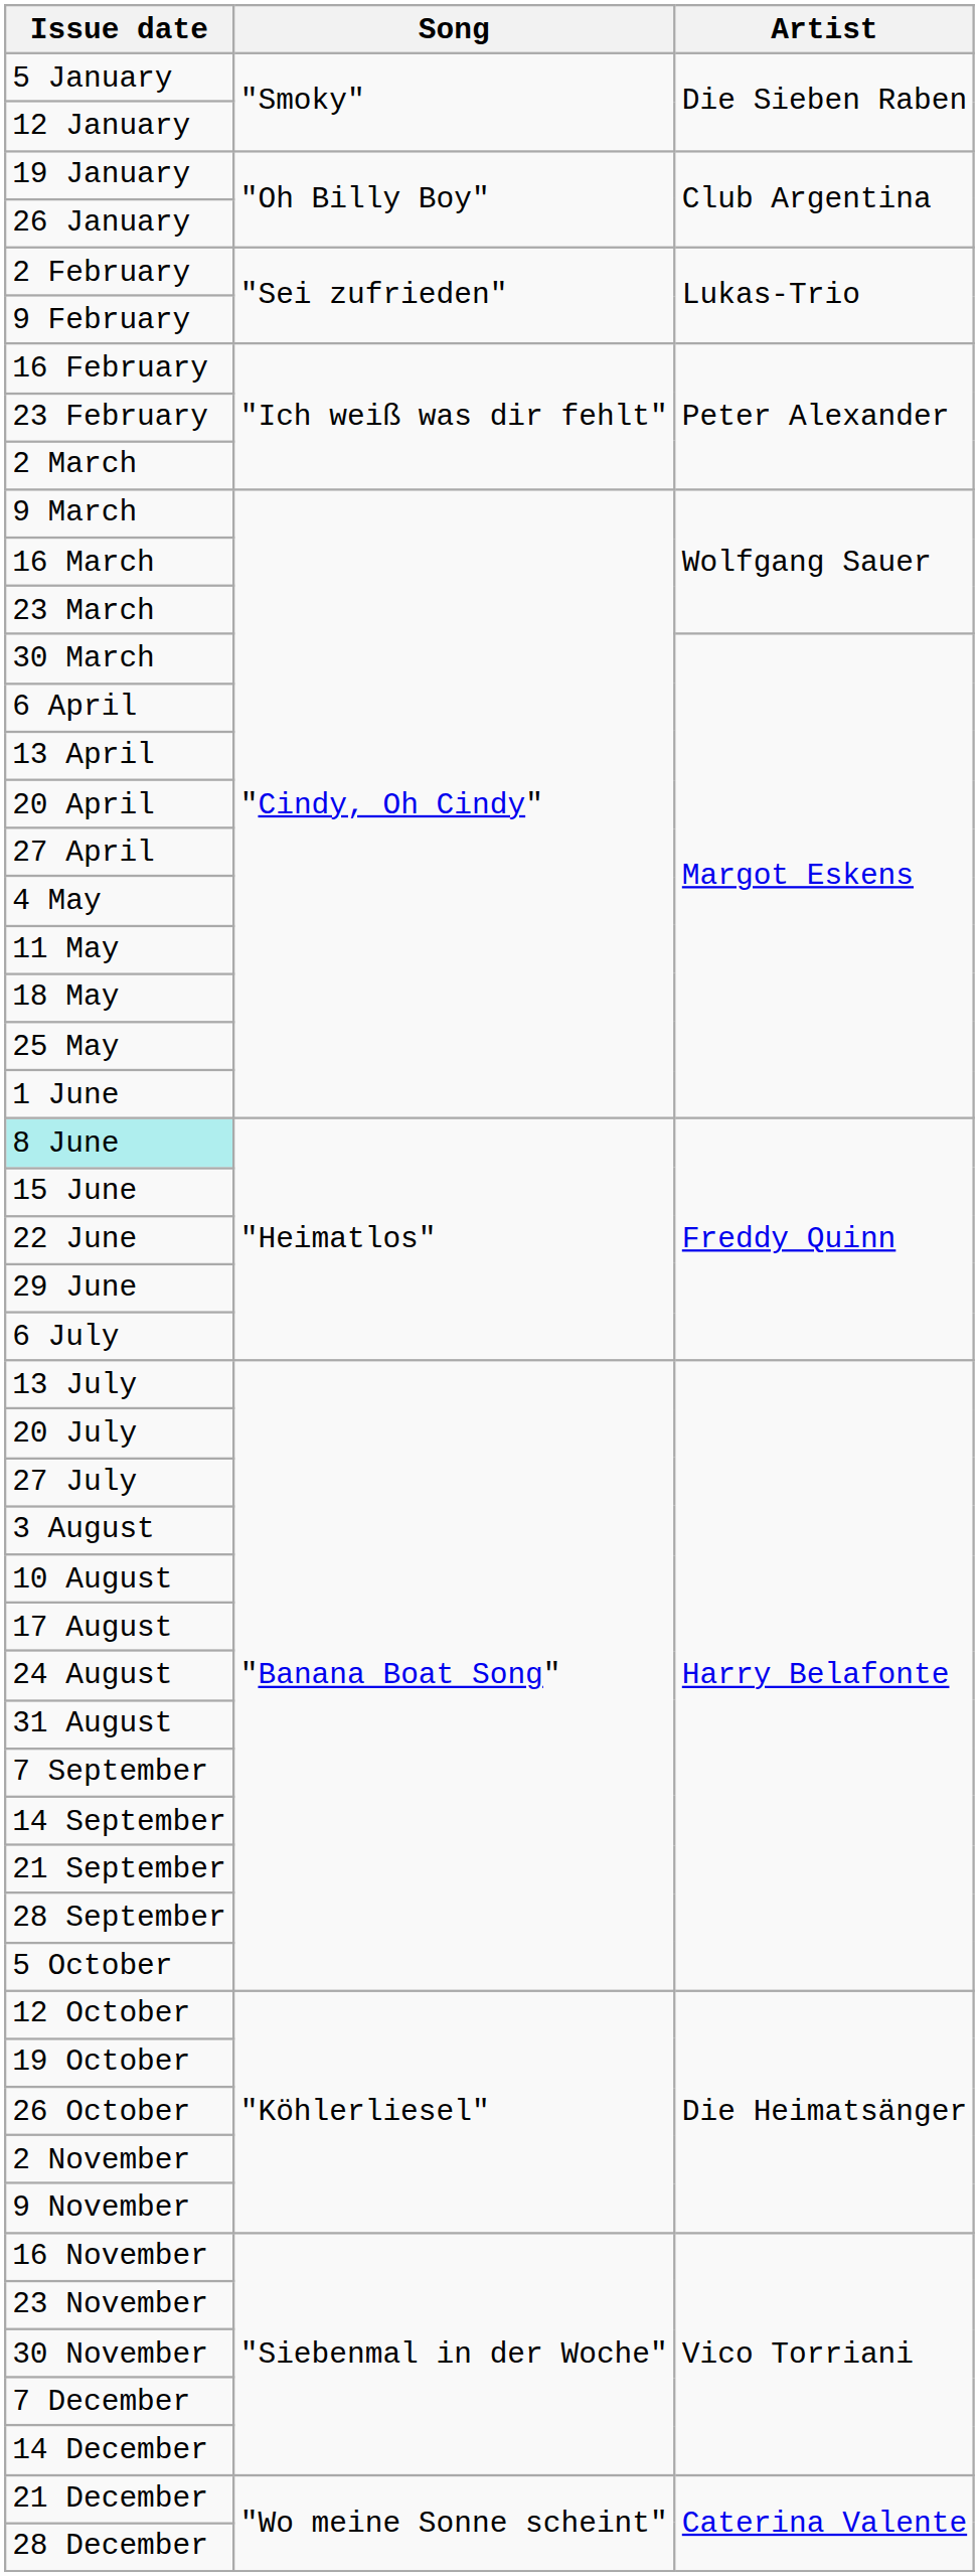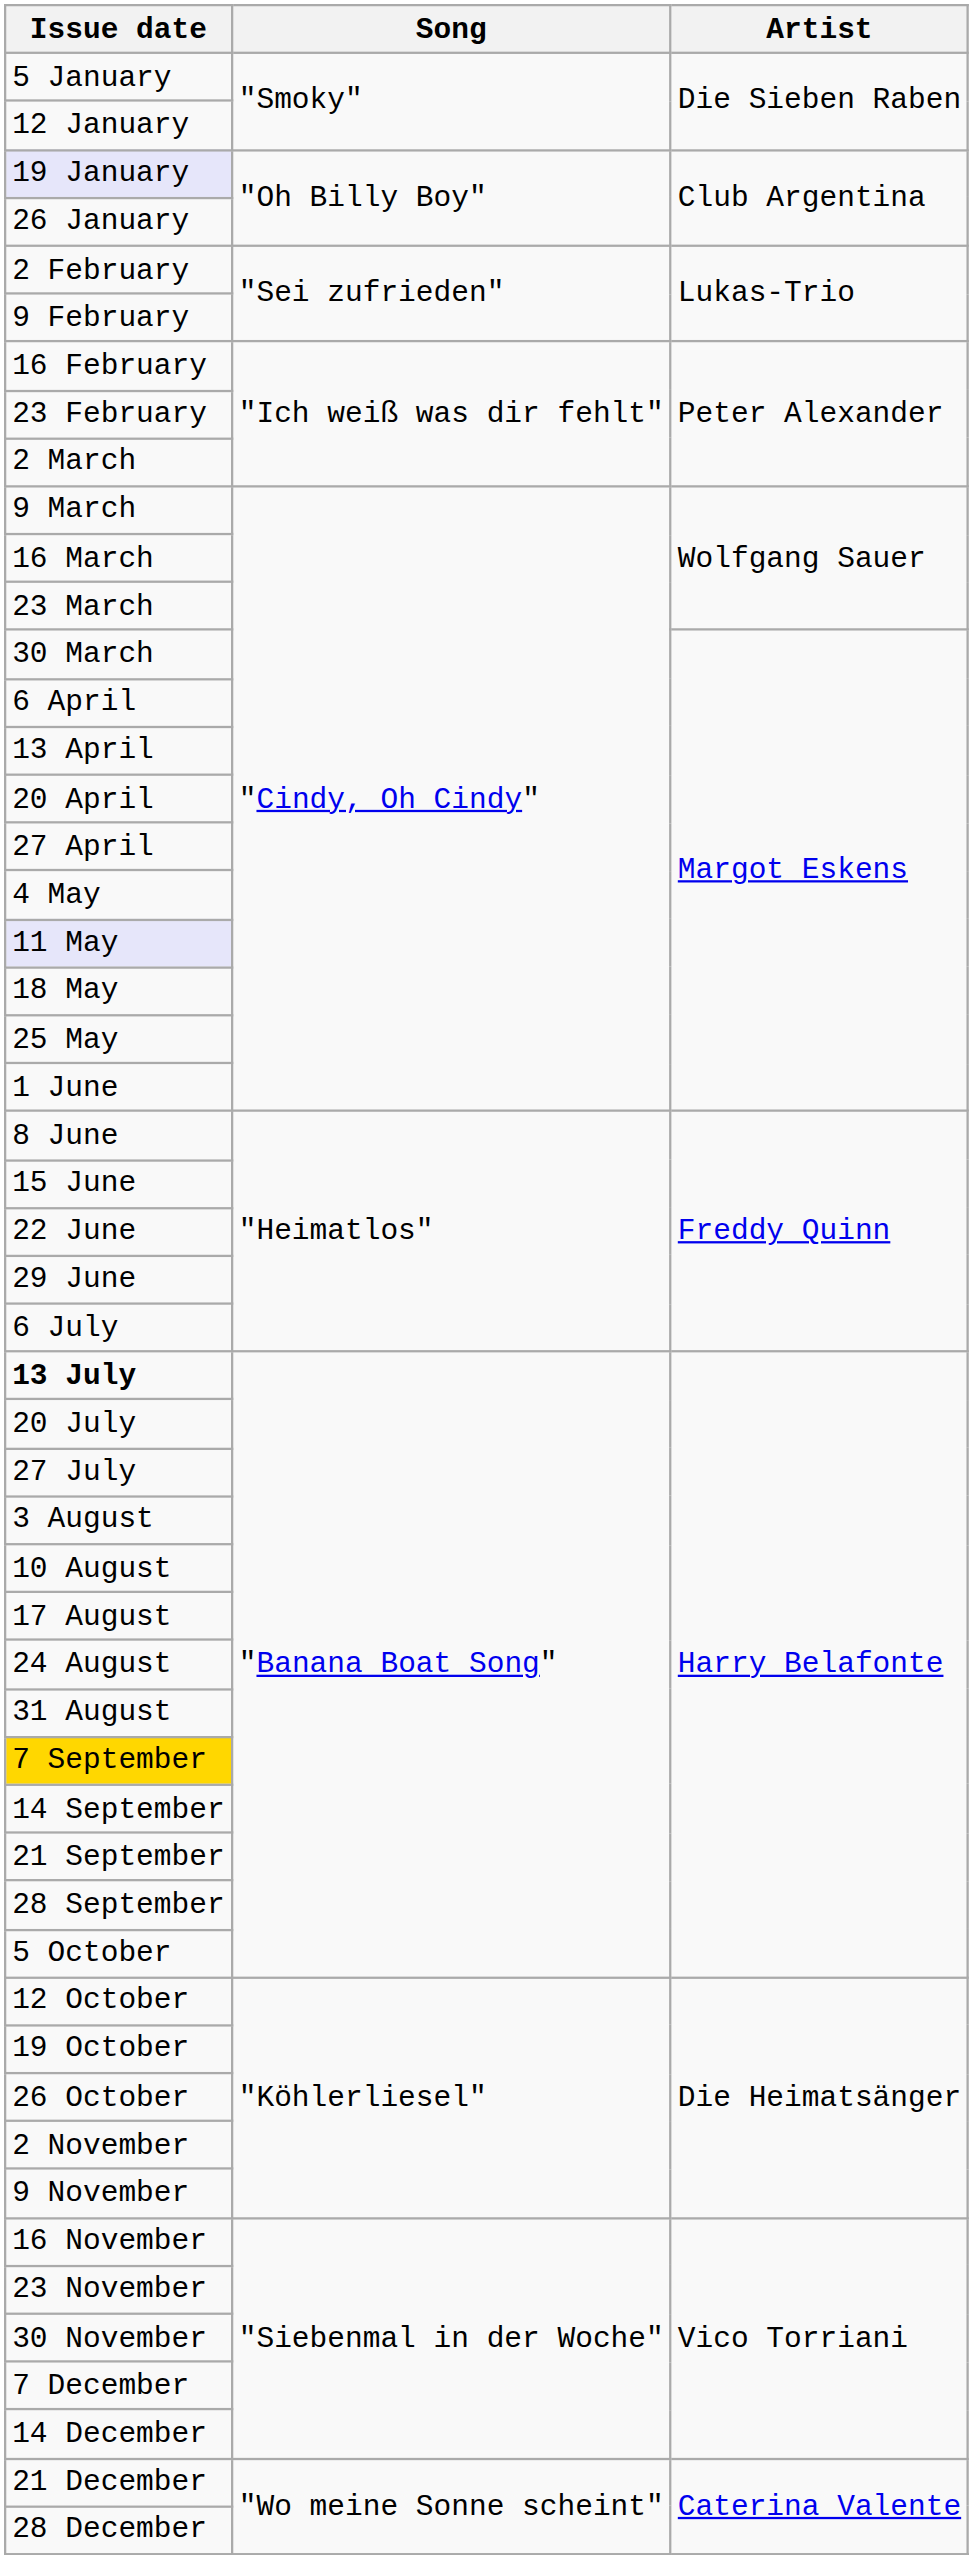19 January | Issue date: no background -> lavender background
11 May | Issue date: no background -> lavender background
8 June | Issue date: paleturquoise background -> no background
13 July | Issue date: normal -> bold
7 September | Issue date: no background -> gold background
